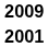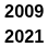row 2 | column 1: 2001 -> 2021
